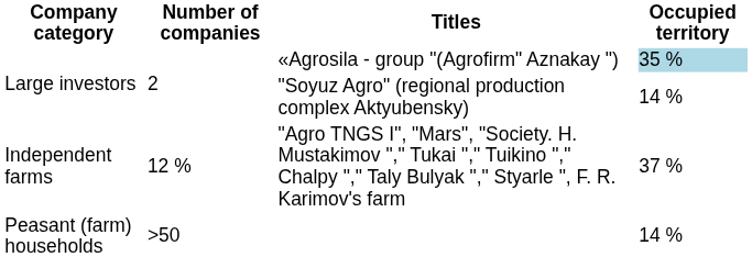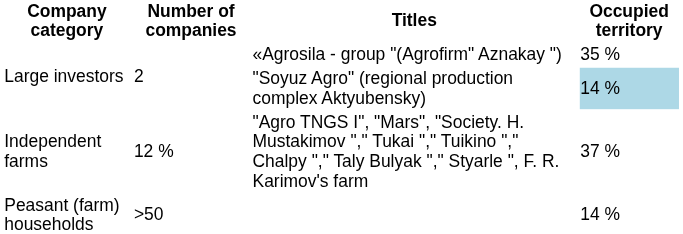«Agrosila - group "(Agrofirm" Aznakay ") | Occupied territory: lightblue background -> no background
"Soyuz Agro" (regional production complex Aktyubensky) | Occupied territory: no background -> lightblue background
